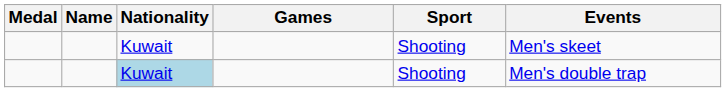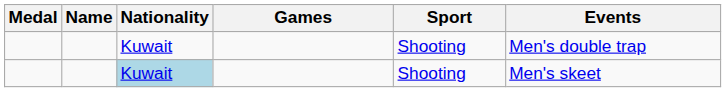row 2 | Events: Men's skeet -> Men's double trap
row 3 | Events: Men's double trap -> Men's skeet
